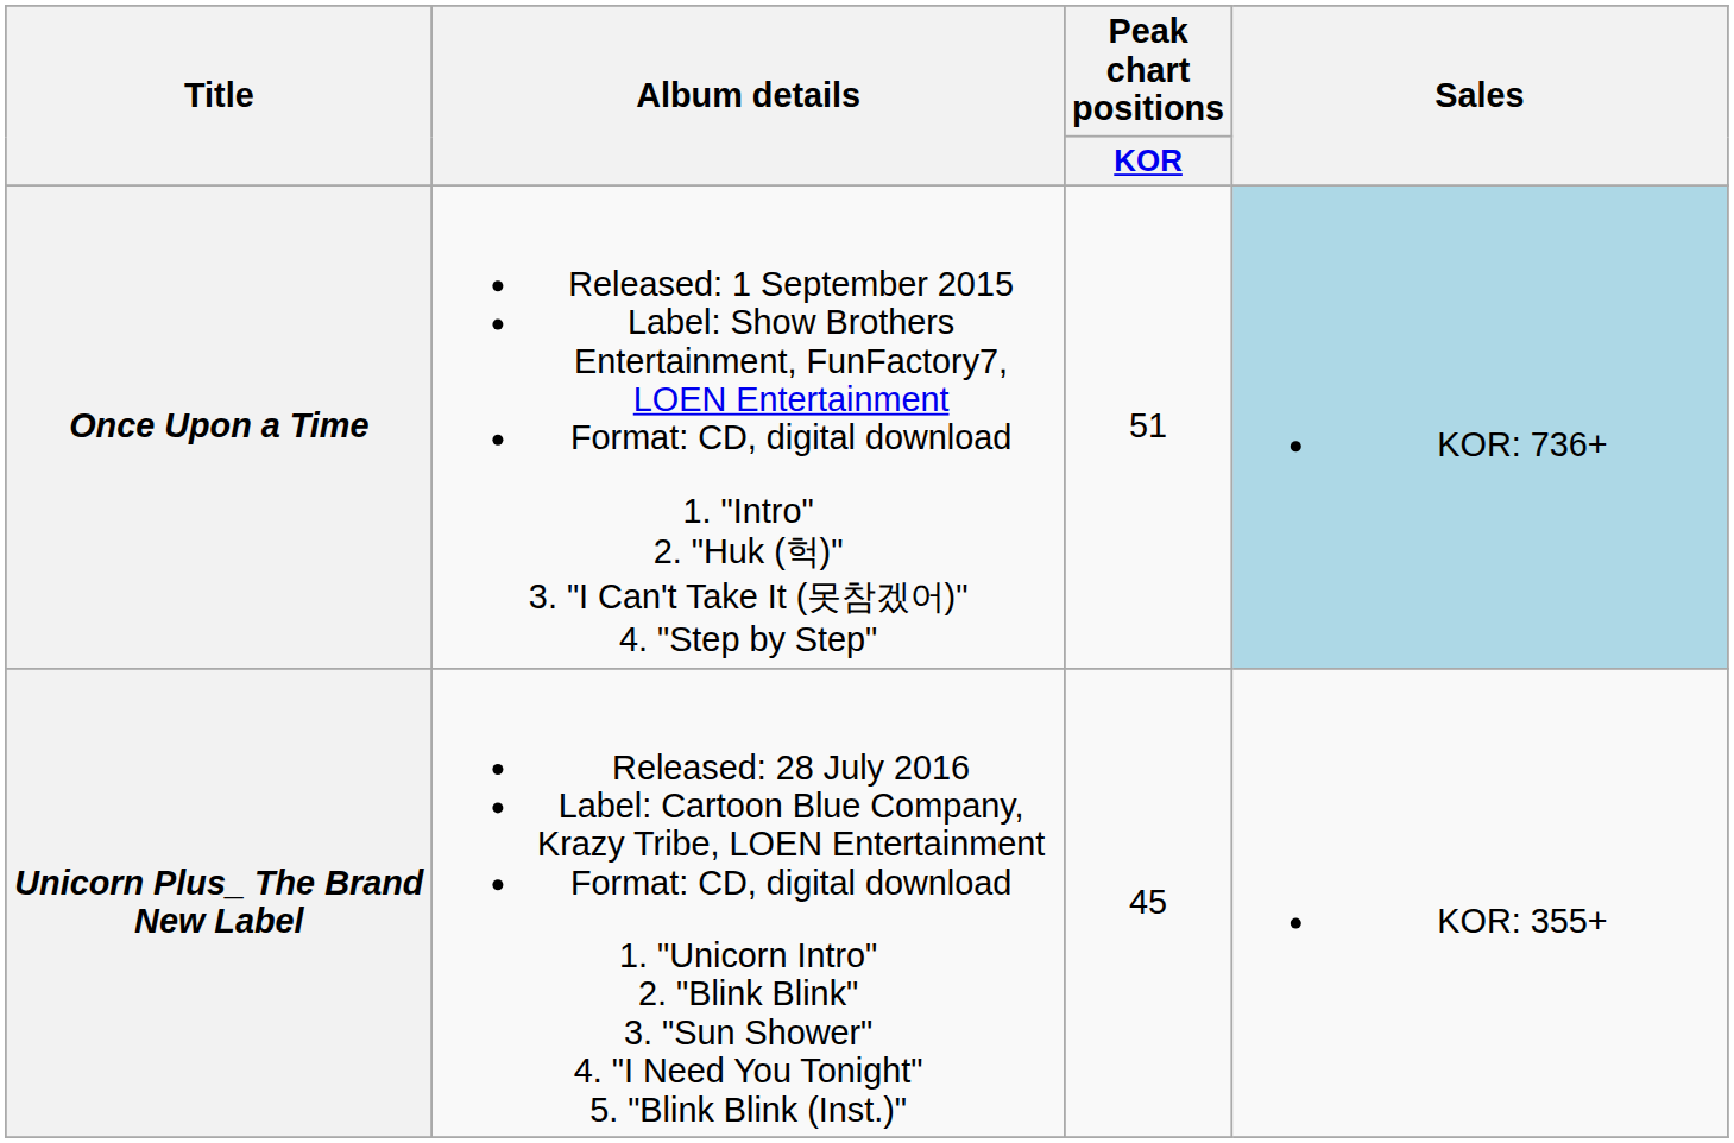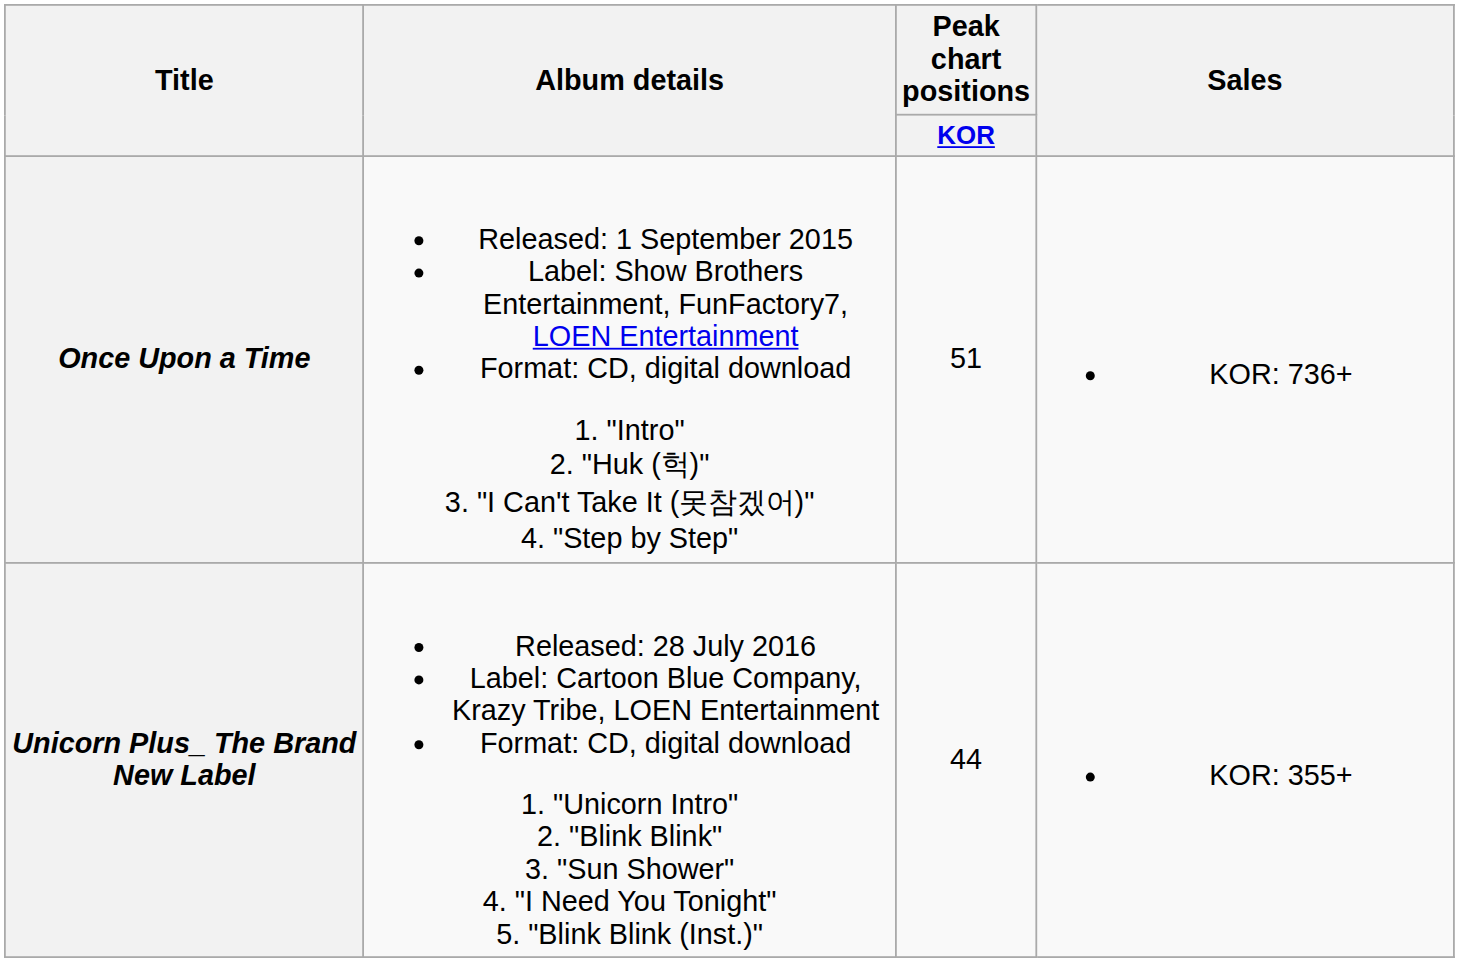Once Upon a Time | Sales: lightblue background -> no background
Unicorn Plus_ The Brand New Label | Peak chart positions / KOR: 45 -> 44
